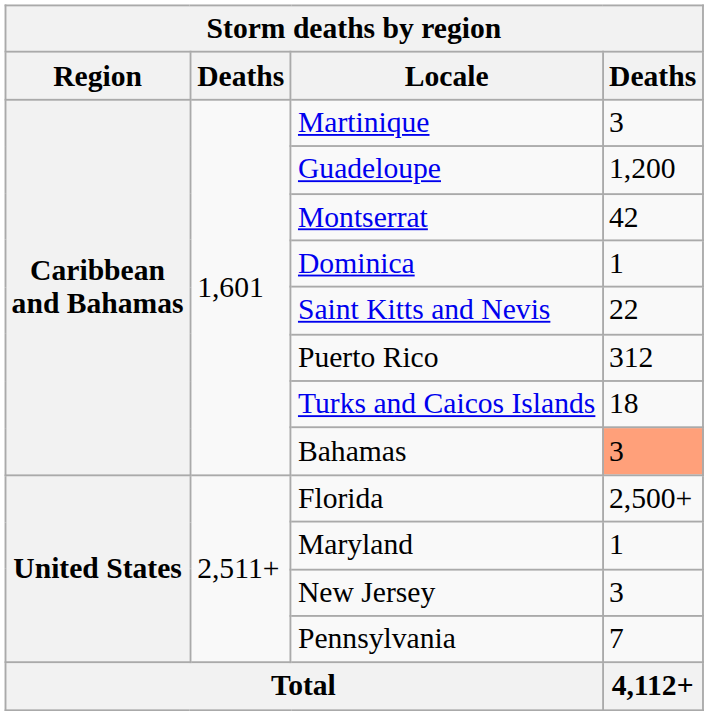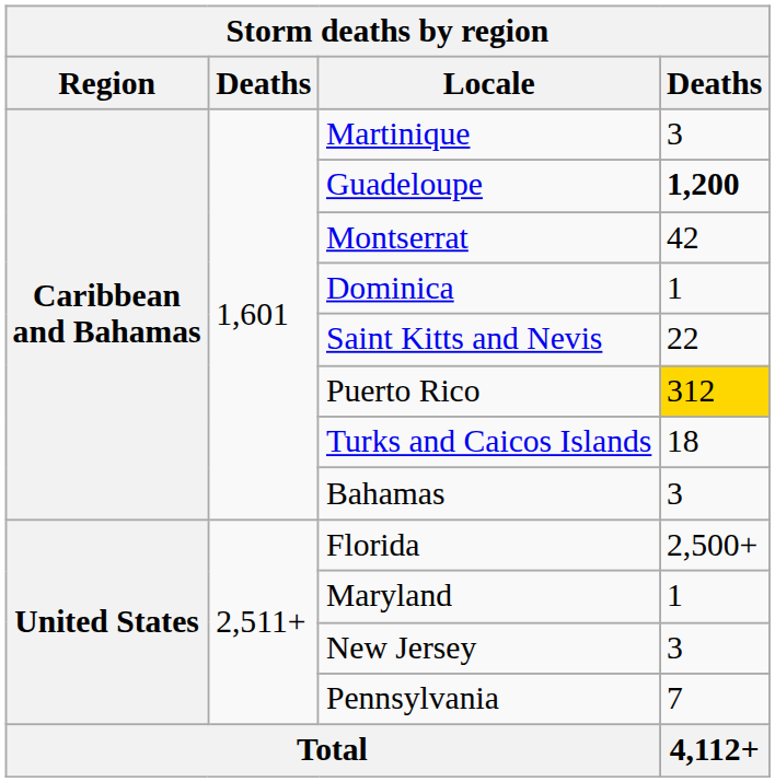Guadeloupe | column 4: normal -> bold
Puerto Rico | column 4: no background -> gold background
Bahamas | column 4: lightsalmon background -> no background
